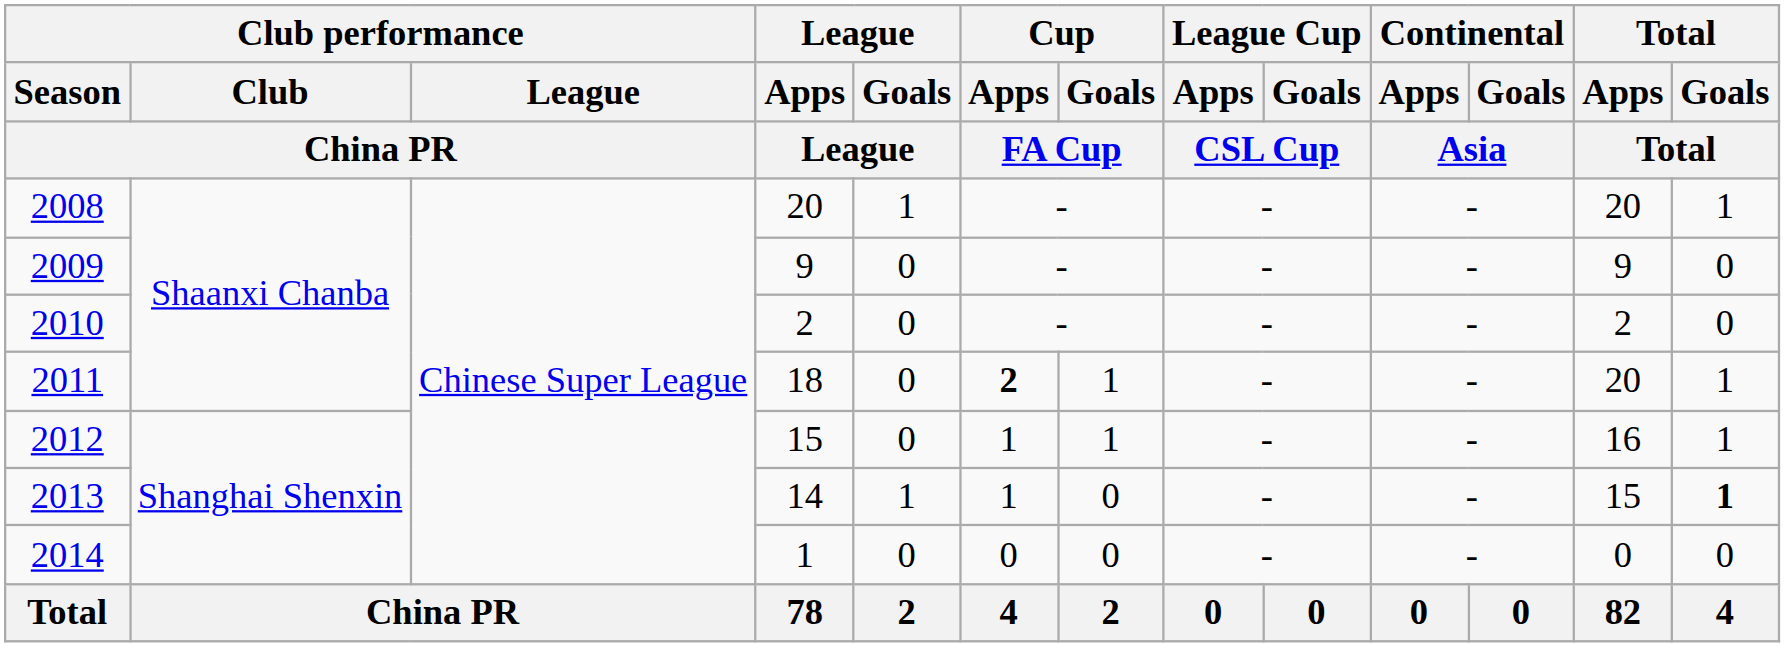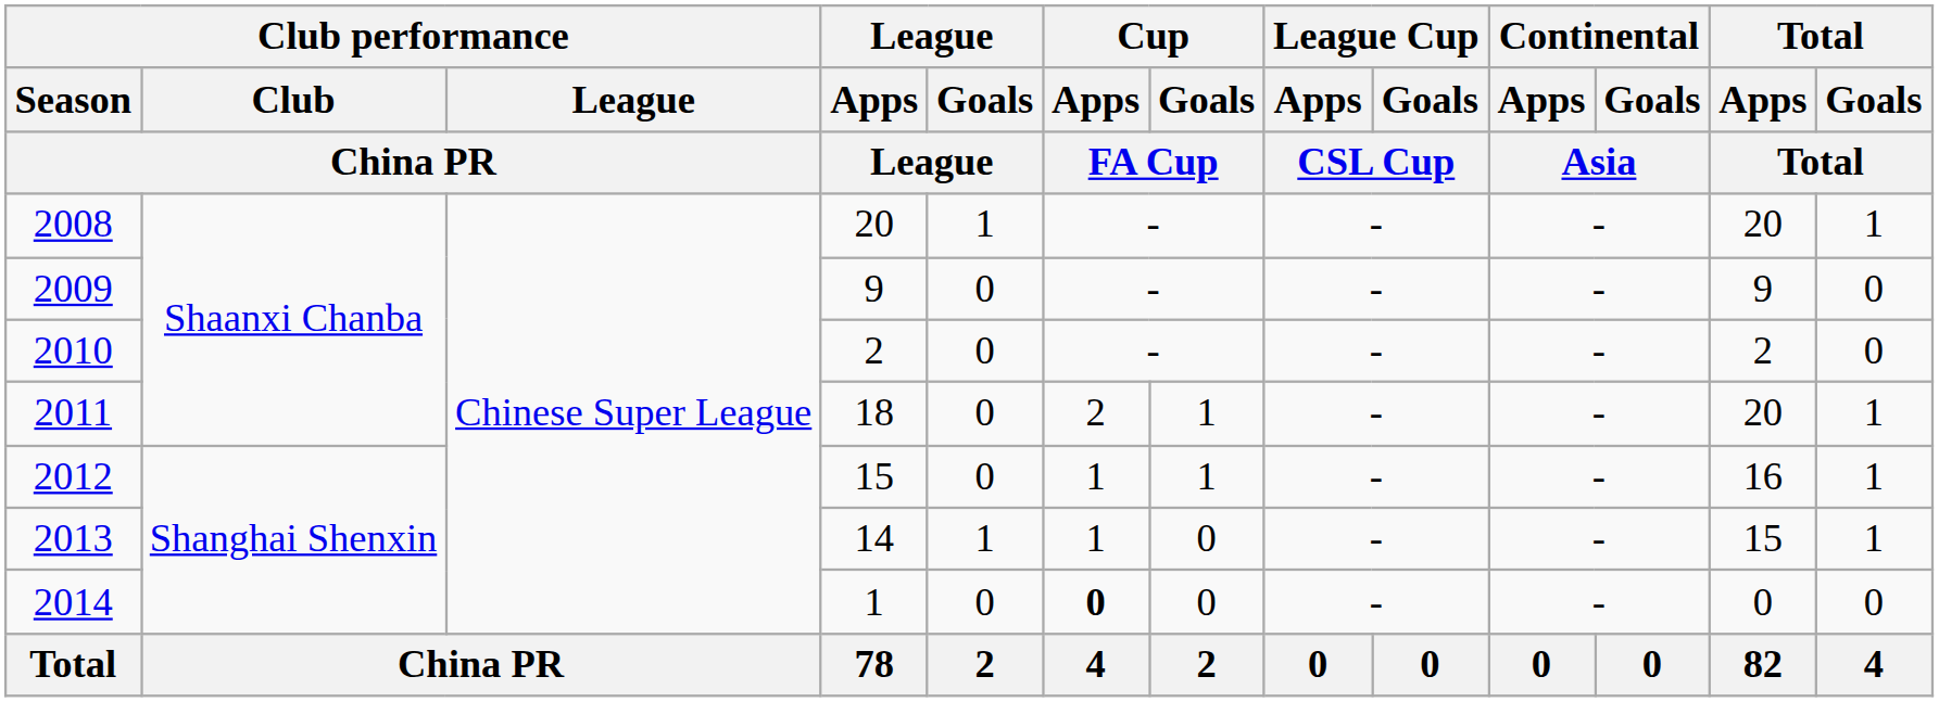2011 | Cup / Apps / FA Cup: bold -> normal
2013 | Total / Goals / Total: bold -> normal
2014 | Cup / Apps / FA Cup: normal -> bold
